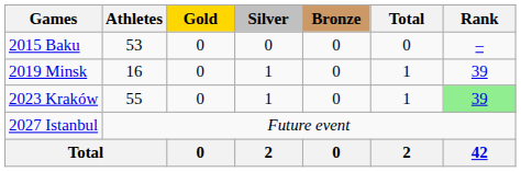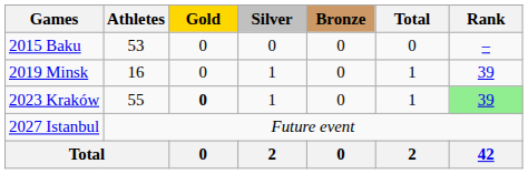2023 Kraków | Gold: normal -> bold
